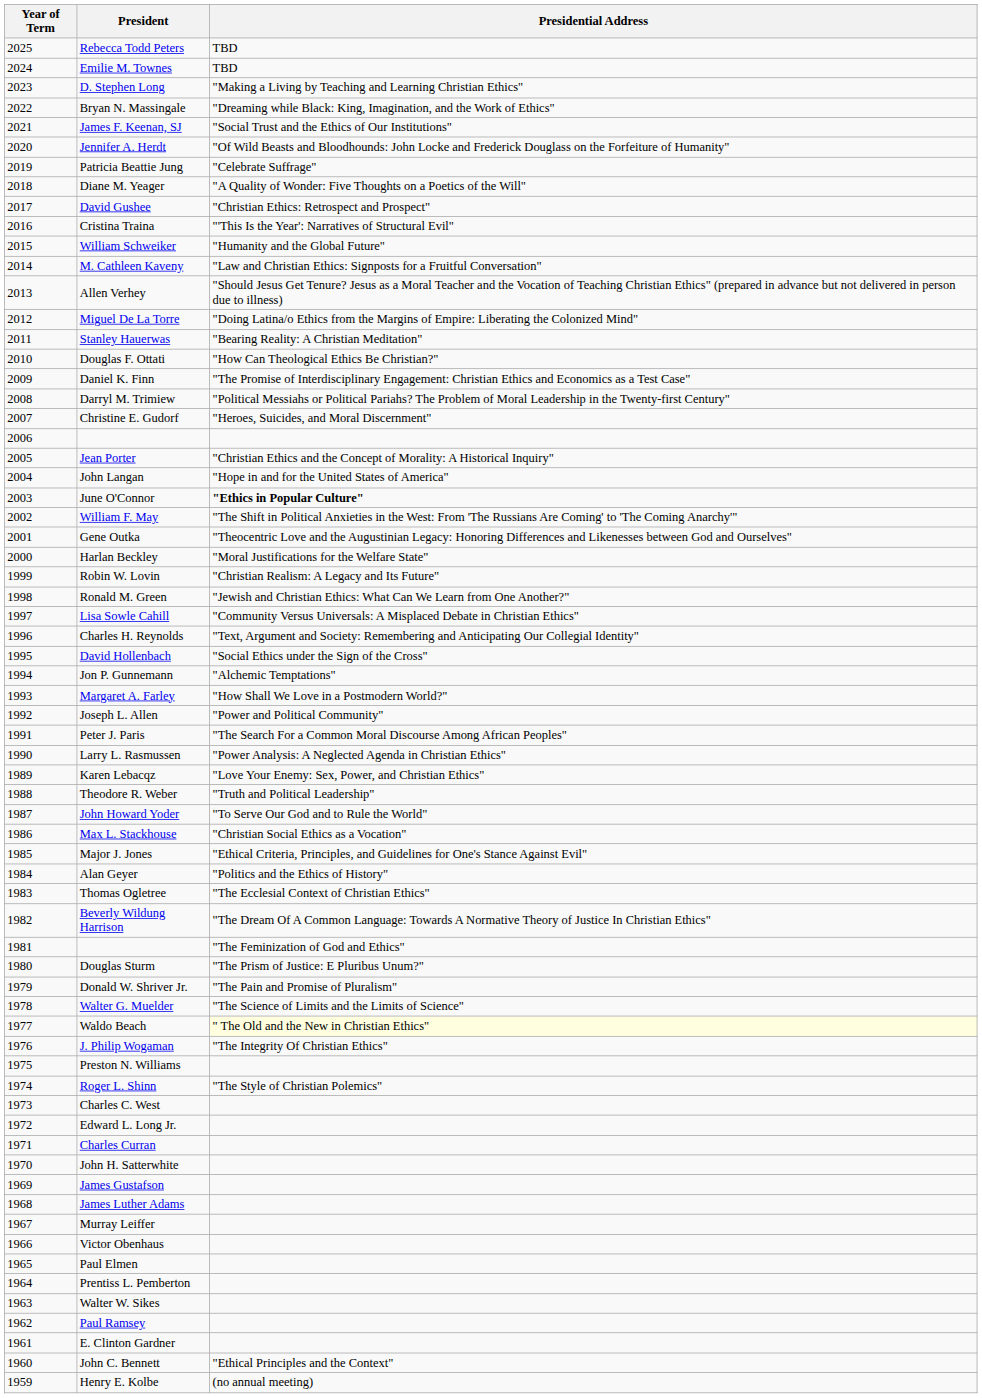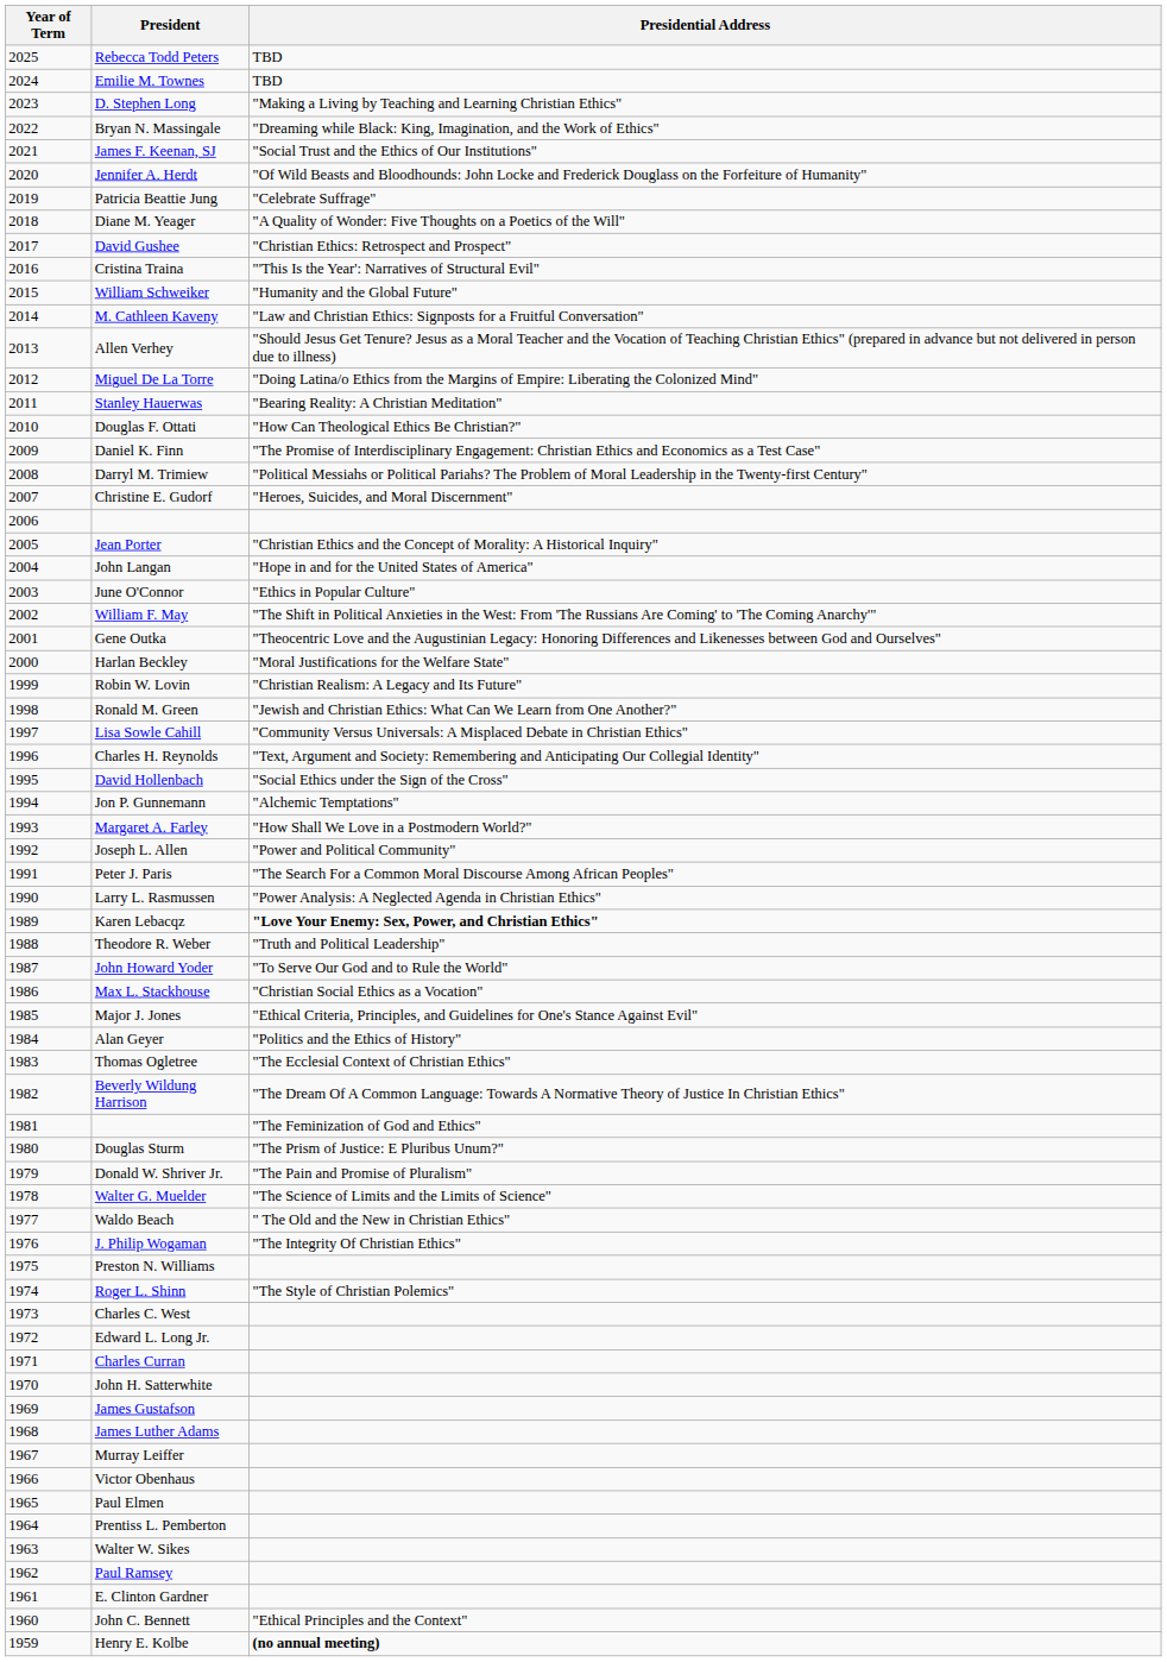June O'Connor | Presidential Address: bold -> normal
Karen Lebacqz | Presidential Address: normal -> bold
Waldo Beach | Presidential Address: lightyellow background -> no background
Henry E. Kolbe | Presidential Address: normal -> bold
